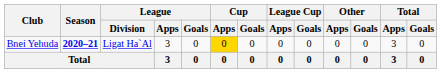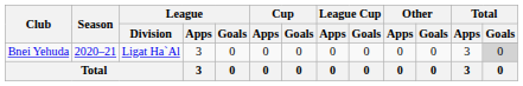Bnei Yehuda | Season: bold -> normal
Bnei Yehuda | Cup / Apps: gold background -> no background
Bnei Yehuda | Total / Goals: no background -> lightgrey background
